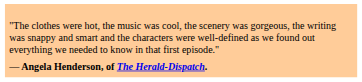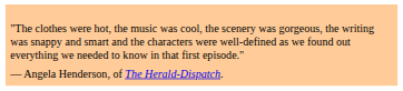row 2 | column 1: bold -> normal
